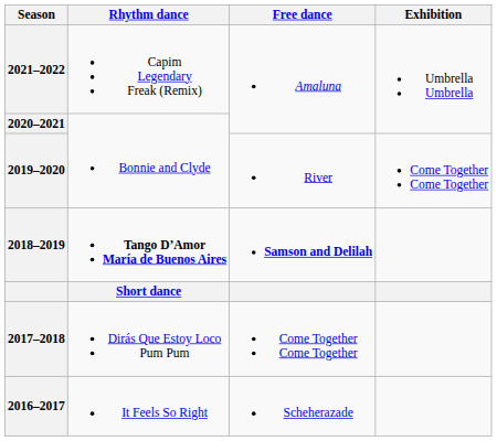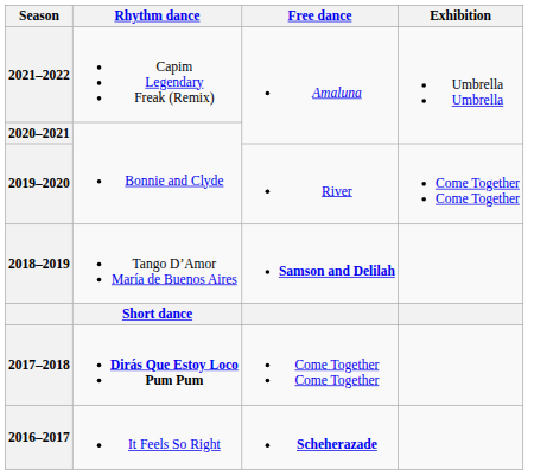2018–2019 | Rhythm dance: bold -> normal
2017–2018 | Rhythm dance: normal -> bold
2016–2017 | Free dance: normal -> bold
